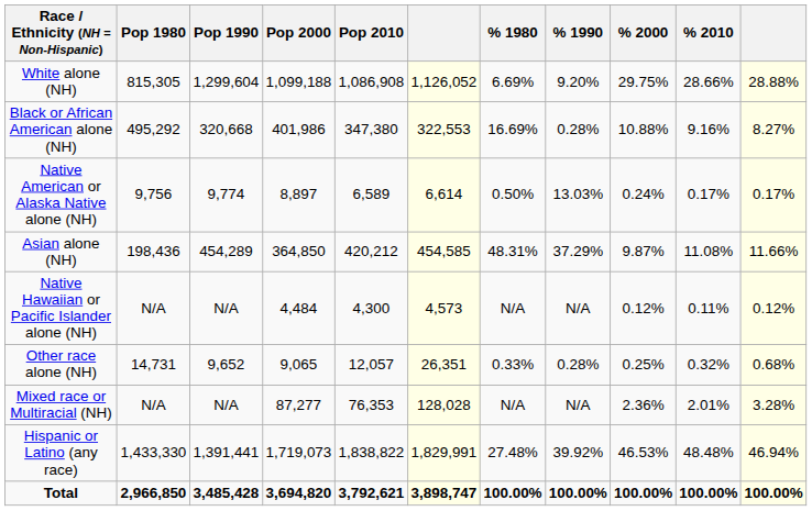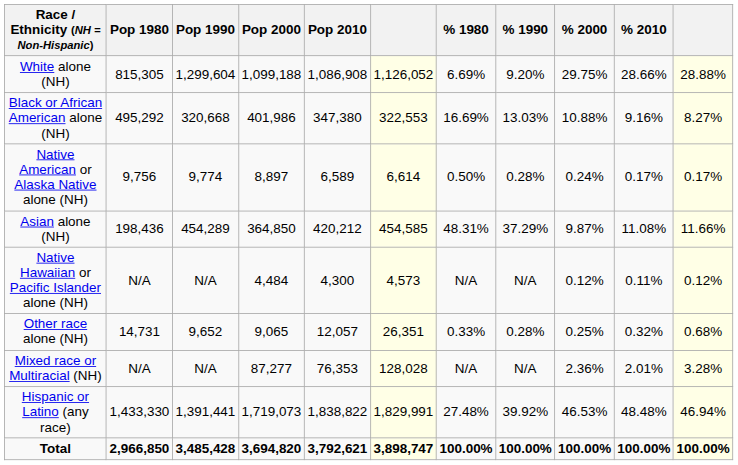Black or African American alone (NH) | % 1990: 0.28% -> 13.03%
Native American or Alaska Native alone (NH) | % 1990: 13.03% -> 0.28%
